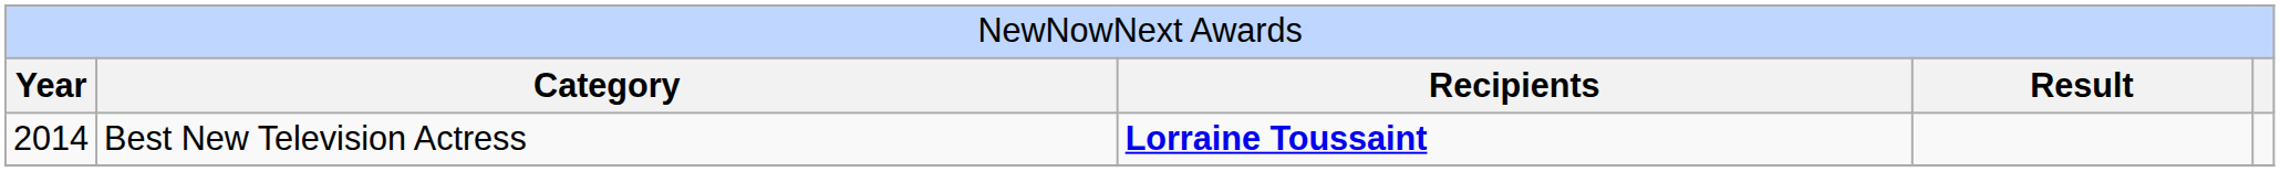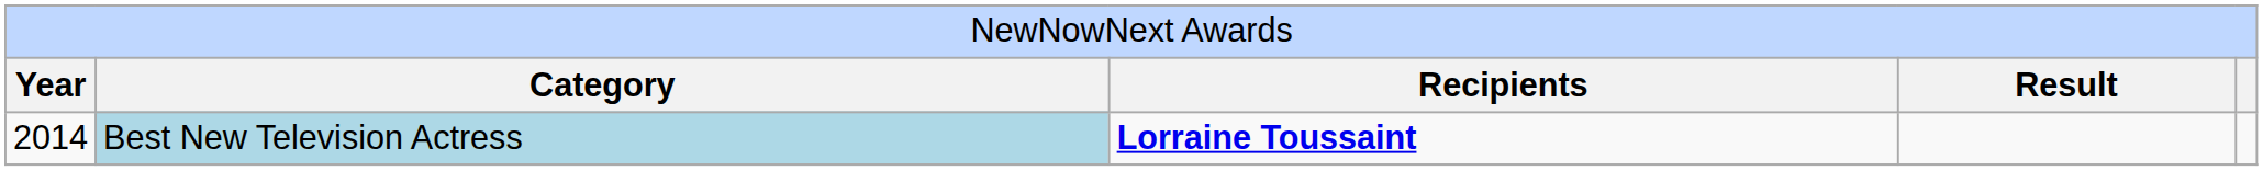2014 | column 2: no background -> lightblue background
